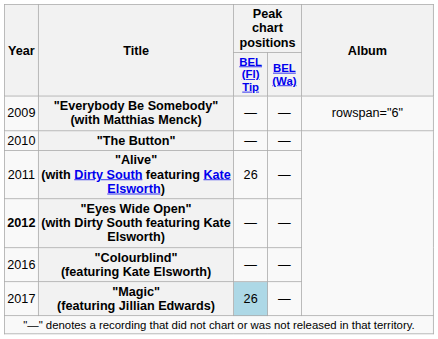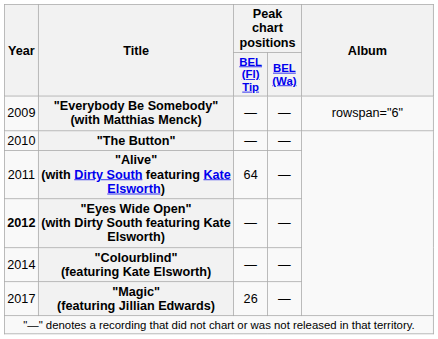"Alive" (with Dirty South featuring Kate Elsworth) | Peak chart positions / BEL (Fl) Tip: 26 -> 64
"Colourblind" (featuring Kate Elsworth) | Year: 2016 -> 2014
"Magic" (featuring Jillian Edwards) | Peak chart positions / BEL (Fl) Tip: lightblue background -> no background
